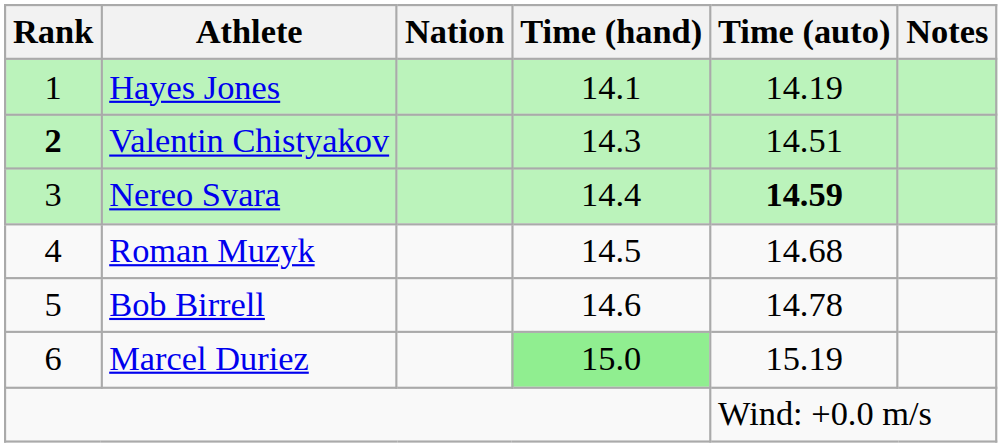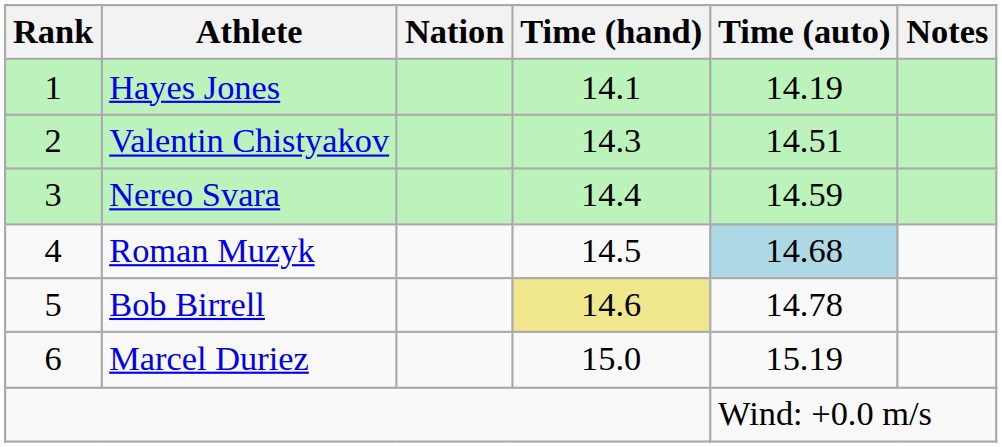Valentin Chistyakov | Rank: bold -> normal
Nereo Svara | Time (auto): bold -> normal
Roman Muzyk | Time (auto): no background -> lightblue background
Bob Birrell | Time (hand): no background -> khaki background
Marcel Duriez | Time (hand): lightgreen background -> no background
